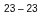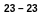row 1 | column 1: normal -> bold
